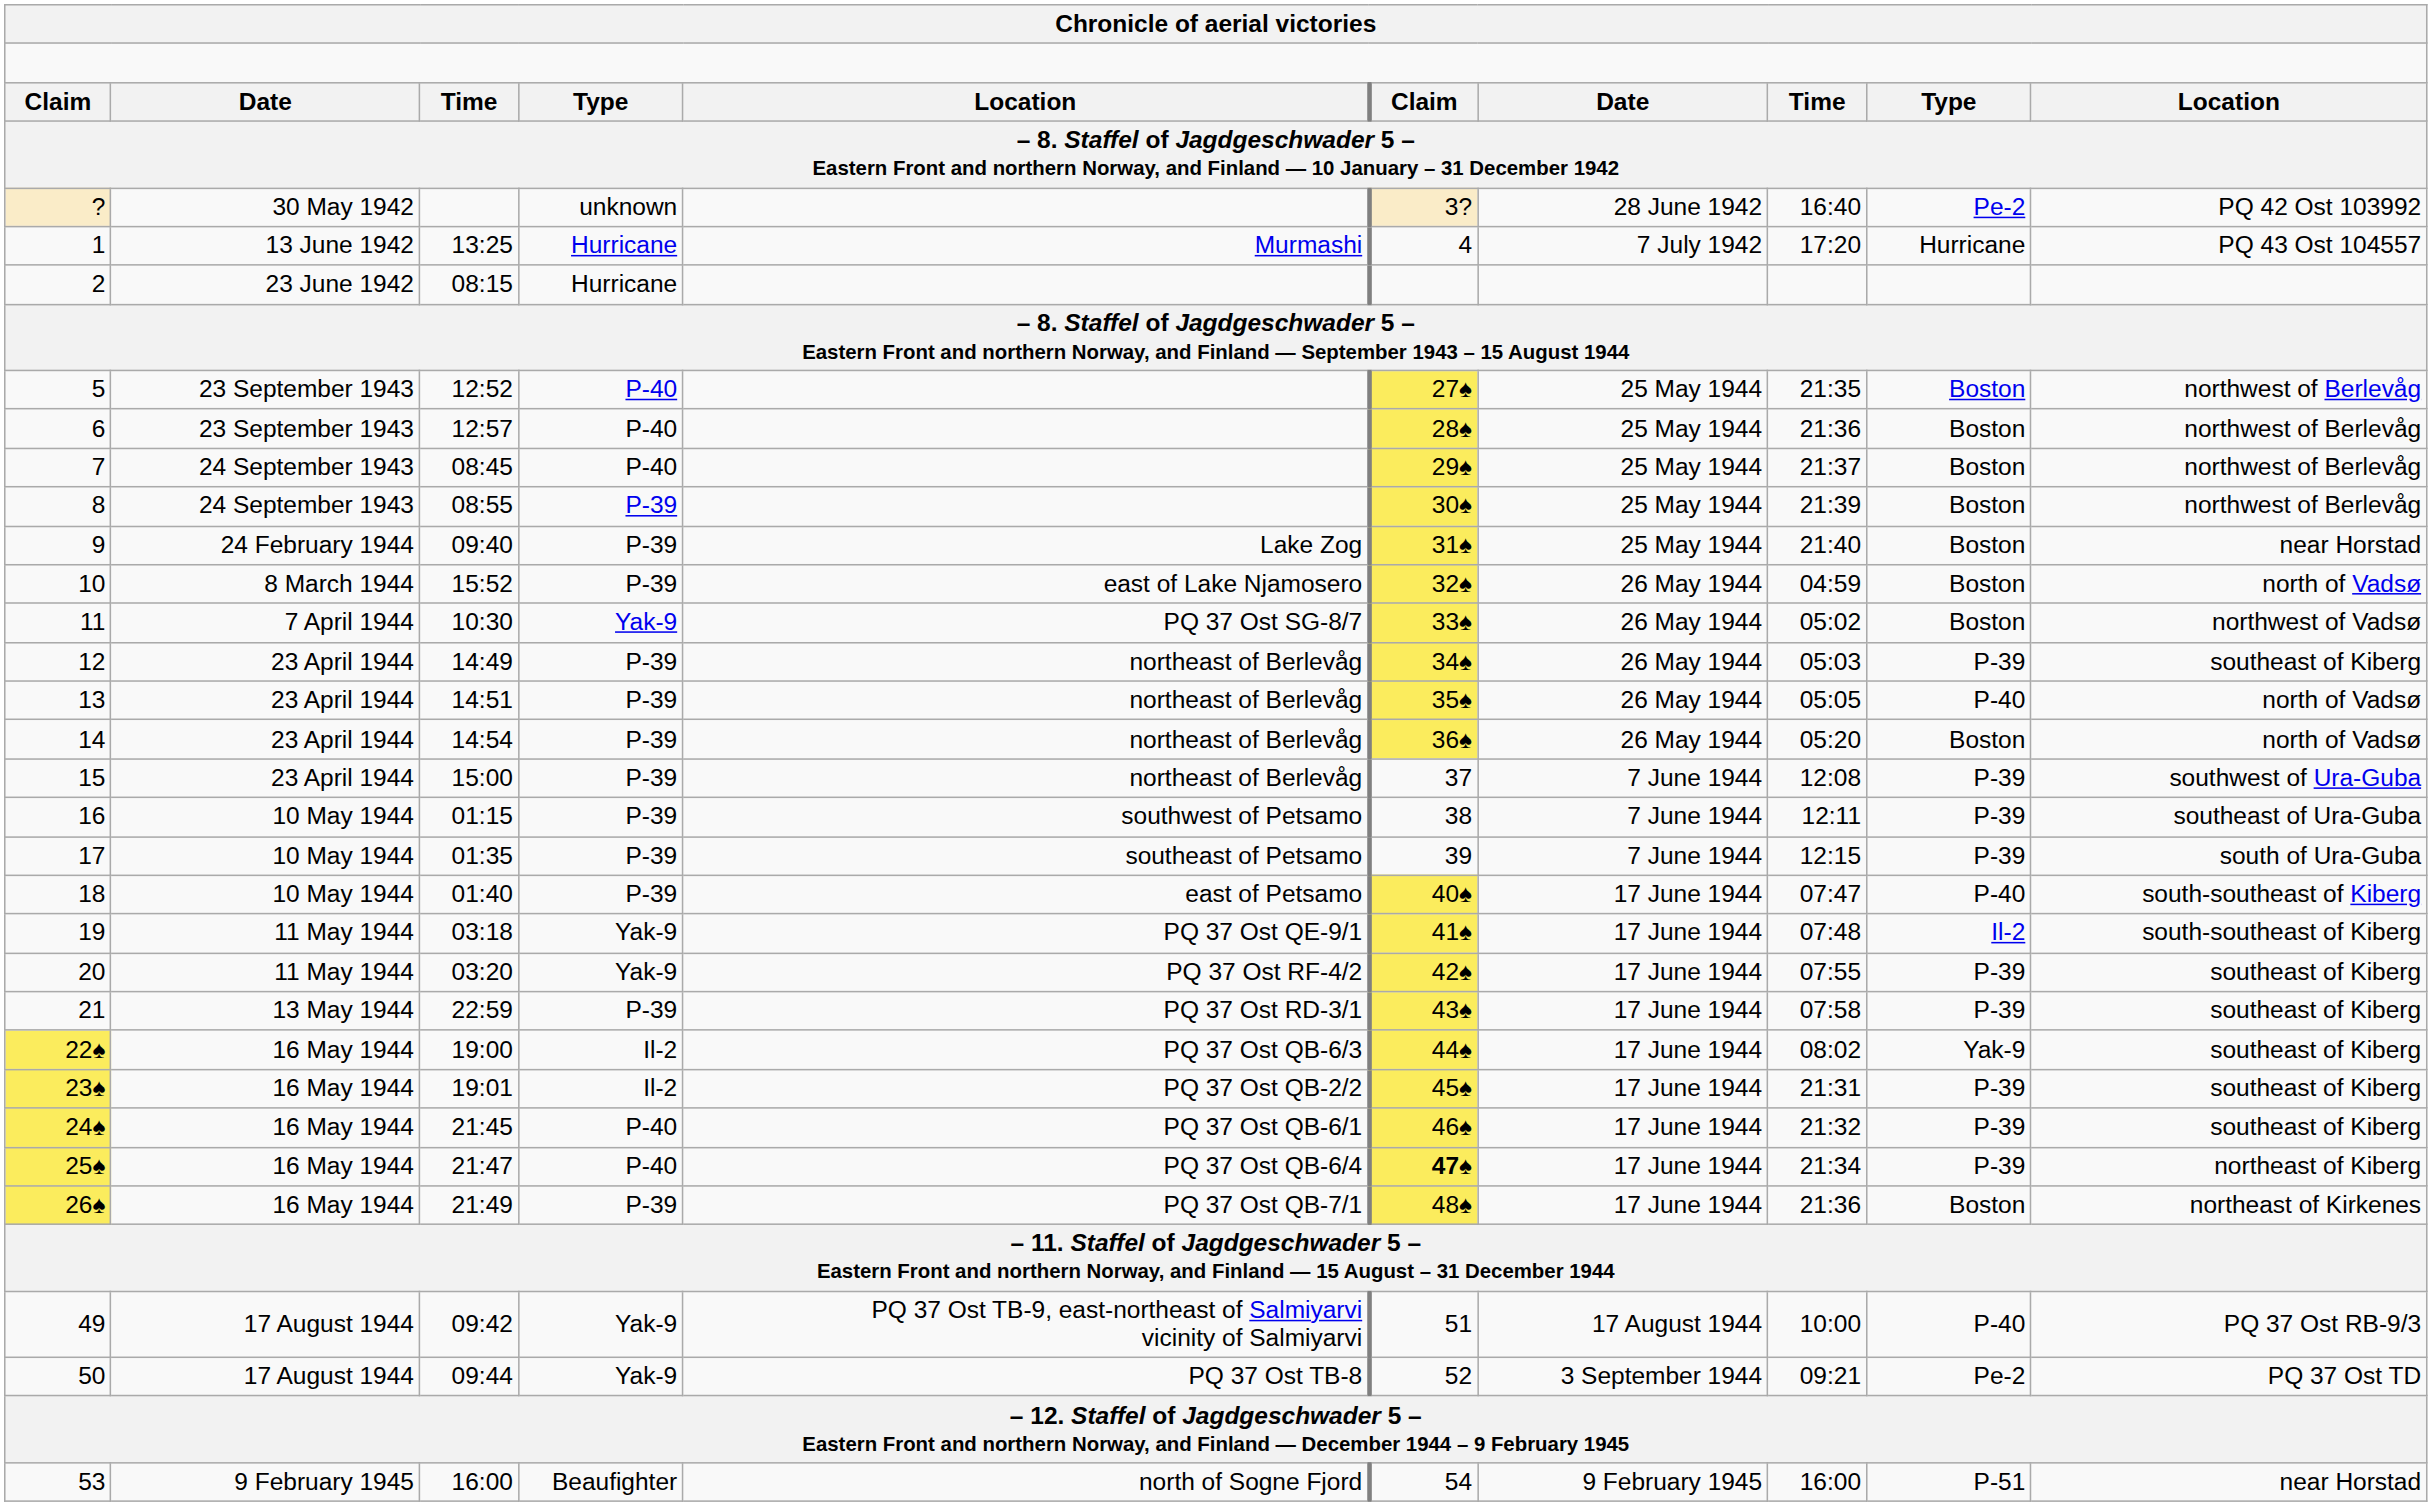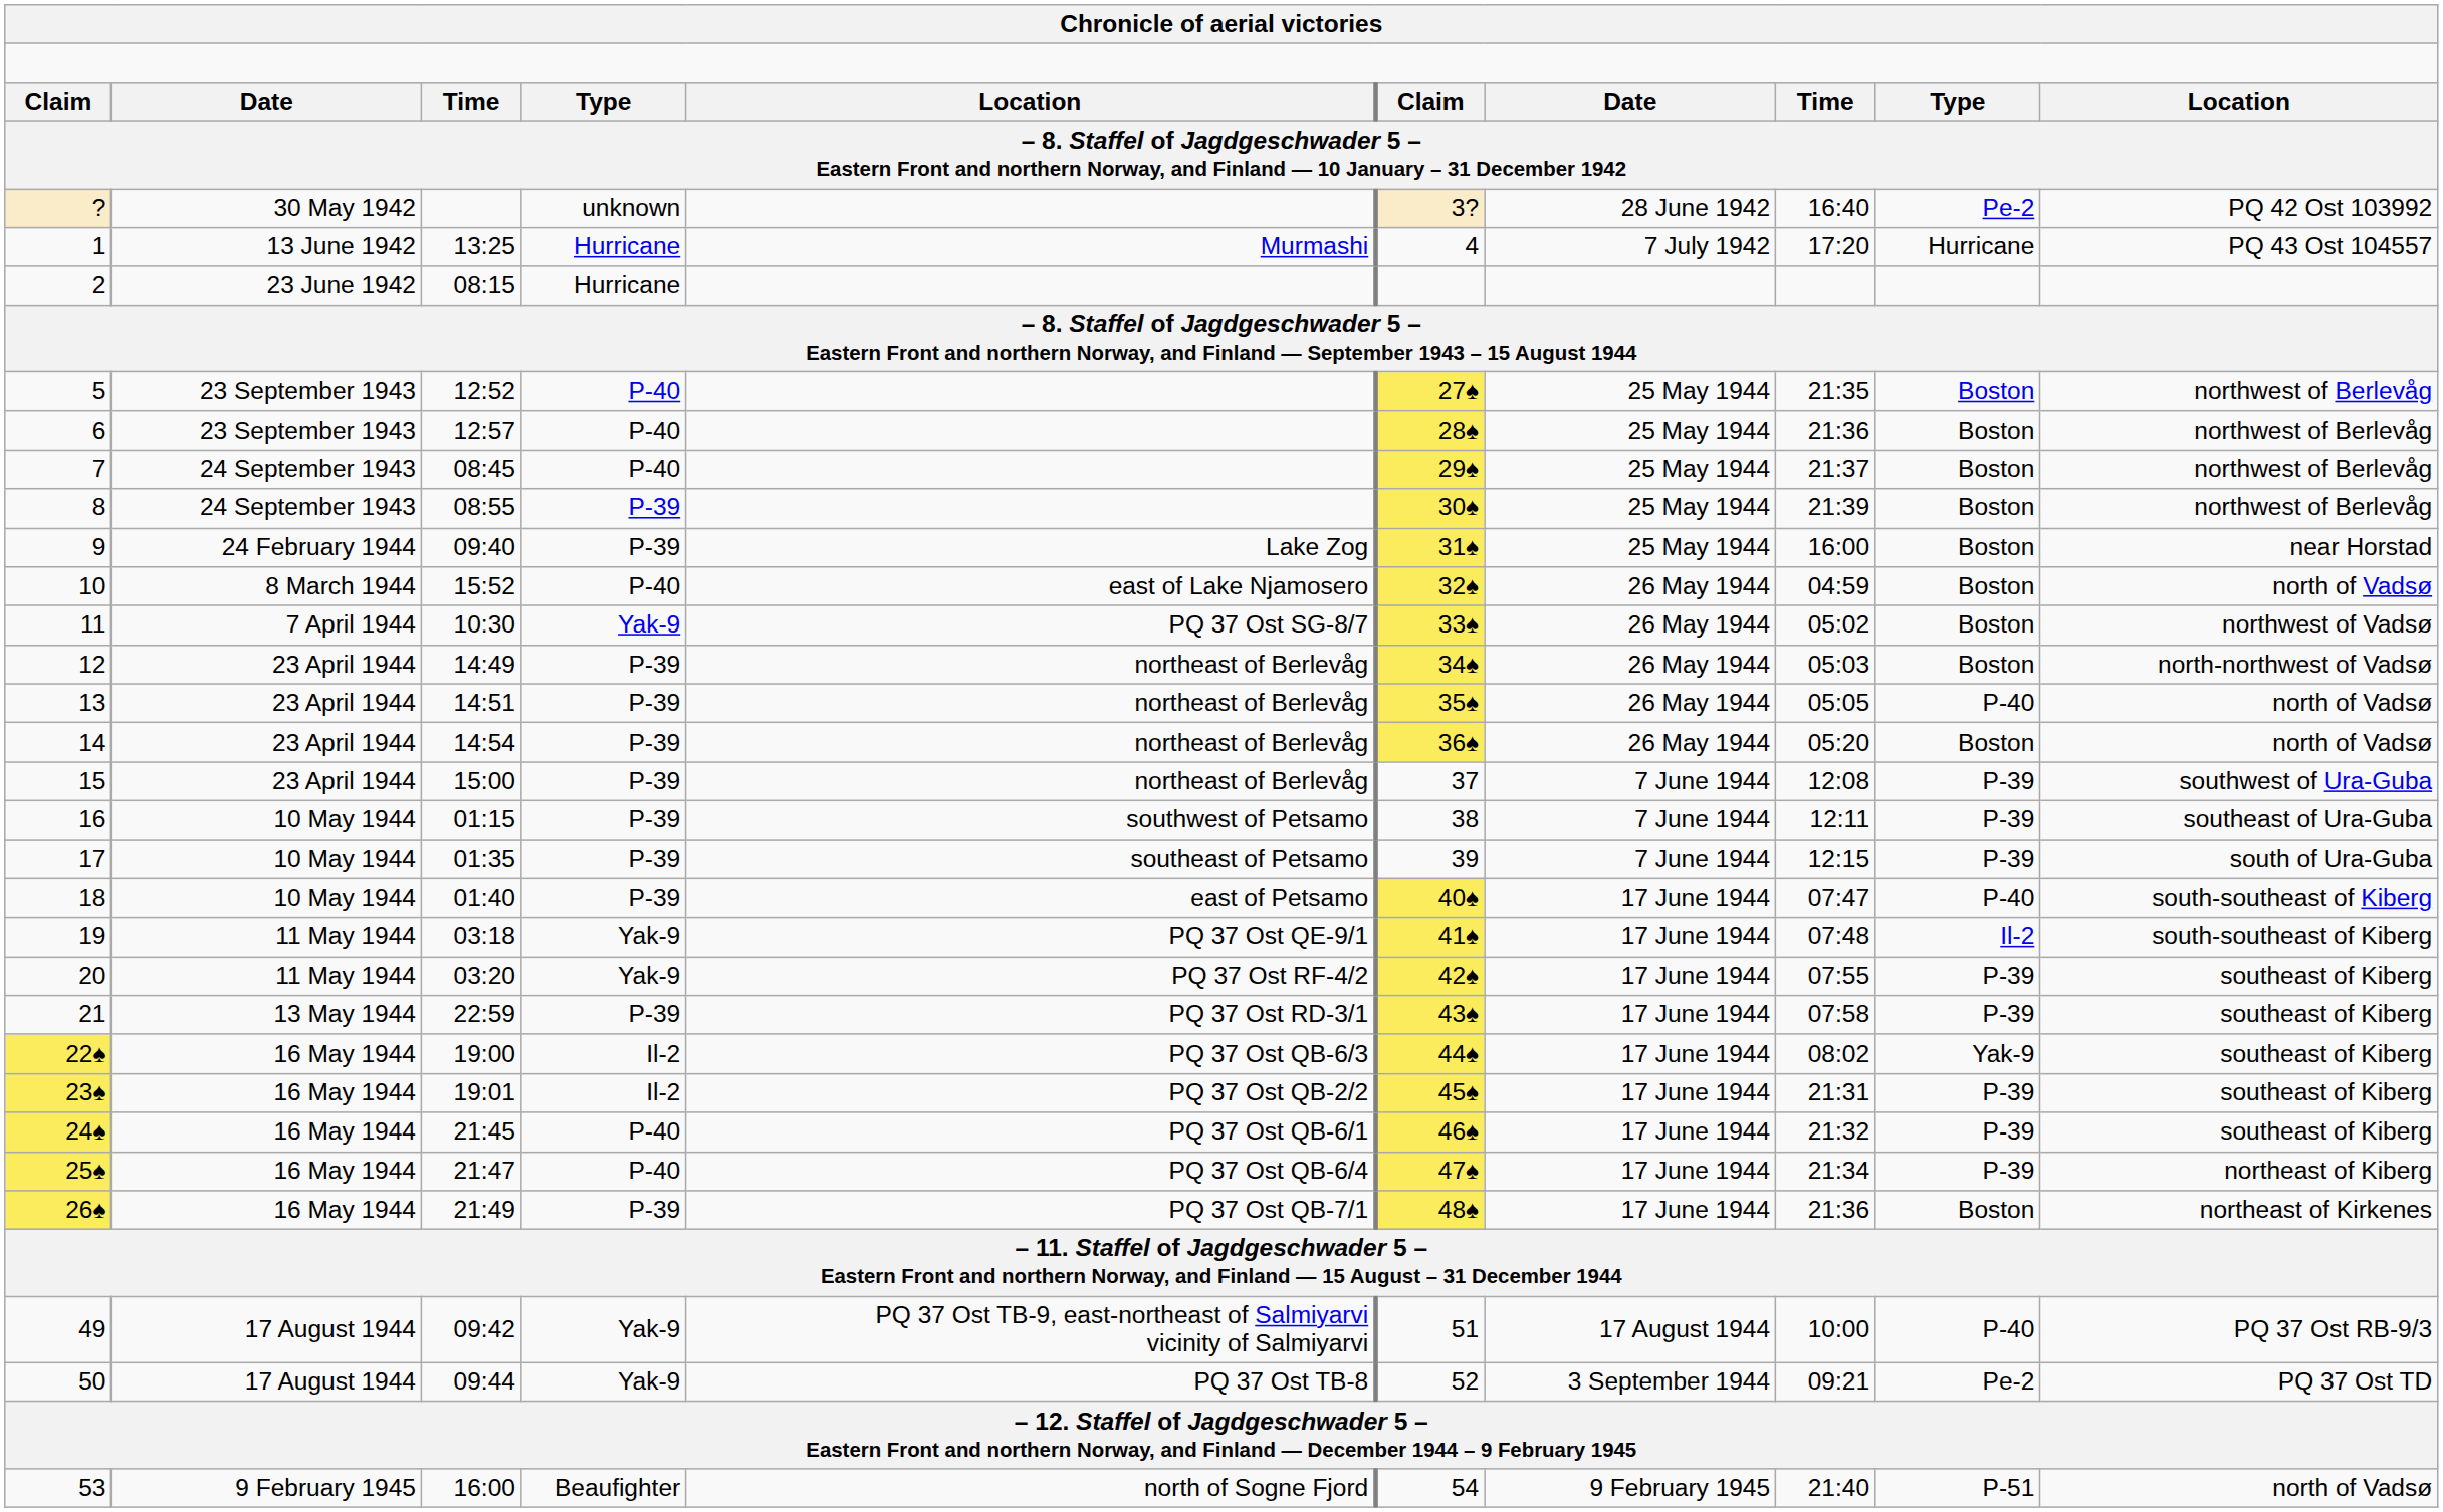9 | column 8: 21:40 -> 16:00
10 | column 4: P-39 -> P-40
12 | column 9: P-39 -> Boston
12 | column 10: southeast of Kiberg -> north-northwest of Vadsø
25♠ | column 6: bold -> normal
53 | column 8: 16:00 -> 21:40
53 | column 10: near Horstad -> north of Vadsø
